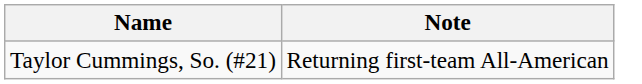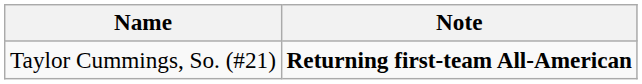row 2 | Note: normal -> bold
